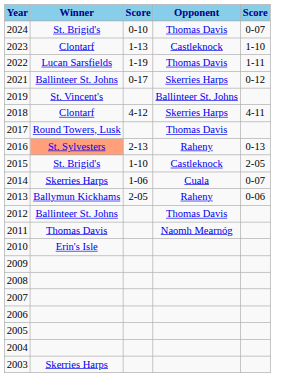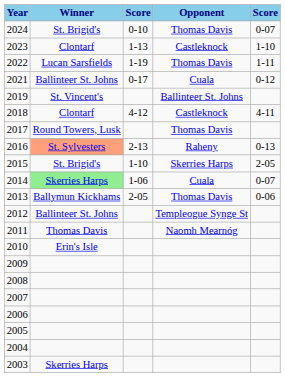2021 | Opponent: Skerries Harps -> Cuala
2018 | Opponent: Skerries Harps -> Castleknock
2015 | Opponent: Castleknock -> Skerries Harps
2014 | Winner: no background -> lightgreen background
2013 | Opponent: Raheny -> Thomas Davis
2012 | Opponent: Thomas Davis -> Templeogue Synge St
